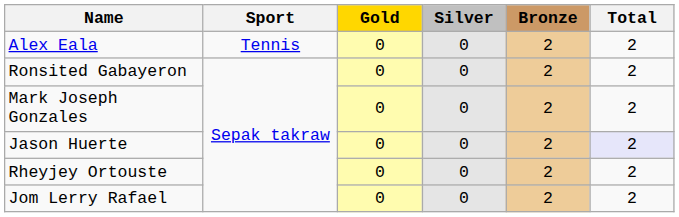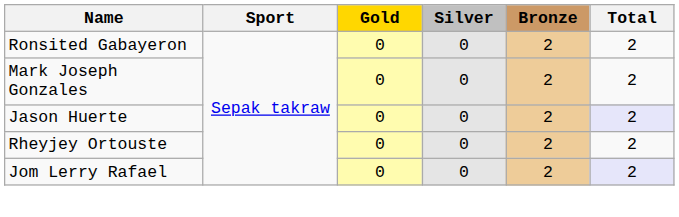- row: Alex Eala | Tennis | 0 | 0 | 2 | 2
Jom Lerry Rafael | Total: no background -> lavender background
